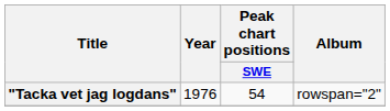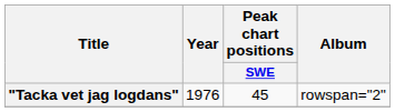"Tacka vet jag logdans" | Peak chart positions / SWE: 54 -> 45
